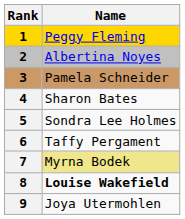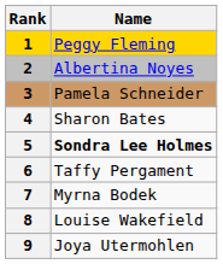Sondra Lee Holmes | Name: normal -> bold
Myrna Bodek | Name: khaki background -> no background
Louise Wakefield | Name: bold -> normal
